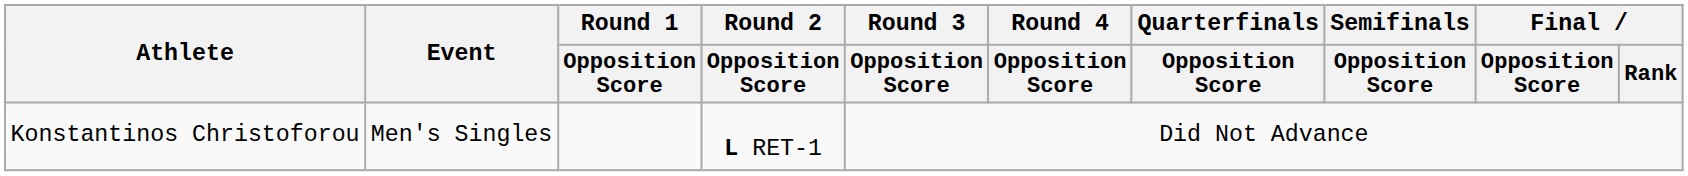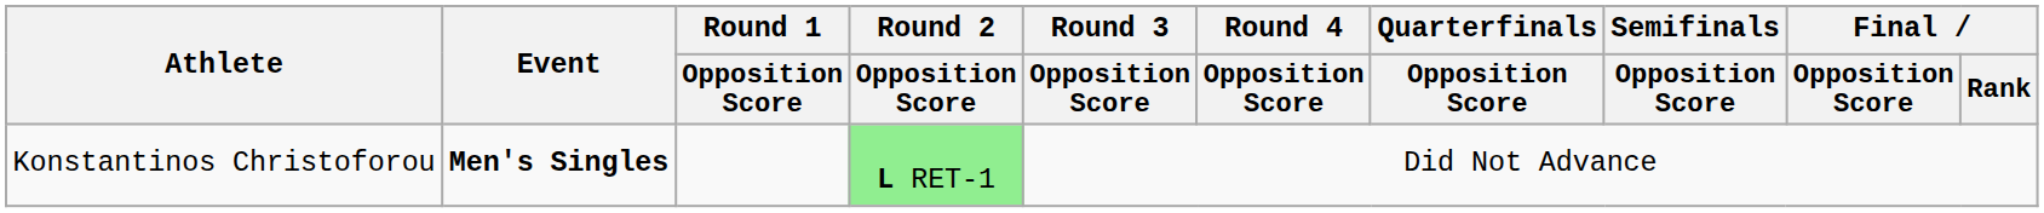Konstantinos Christoforou | Event: normal -> bold
Konstantinos Christoforou | Round 2 / Opposition Score: no background -> lightgreen background
